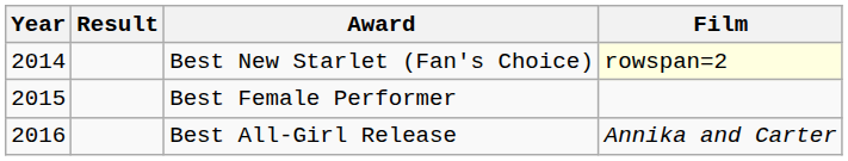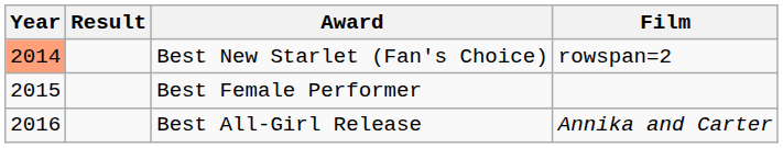Best New Starlet (Fan's Choice) | Year: no background -> lightsalmon background
Best New Starlet (Fan's Choice) | Film: lightyellow background -> no background
